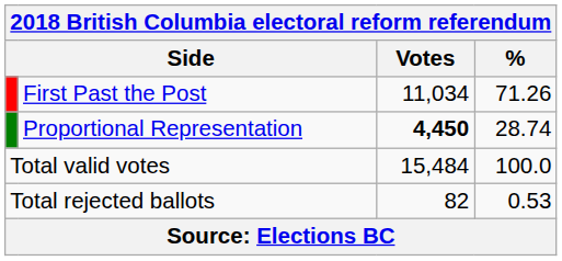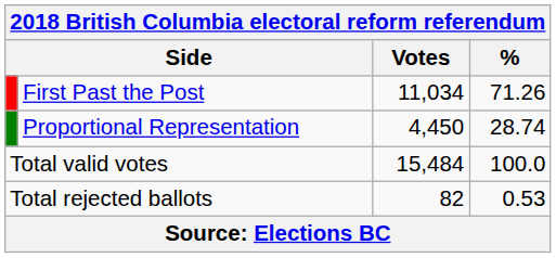Proportional Representation | Votes: bold -> normal
